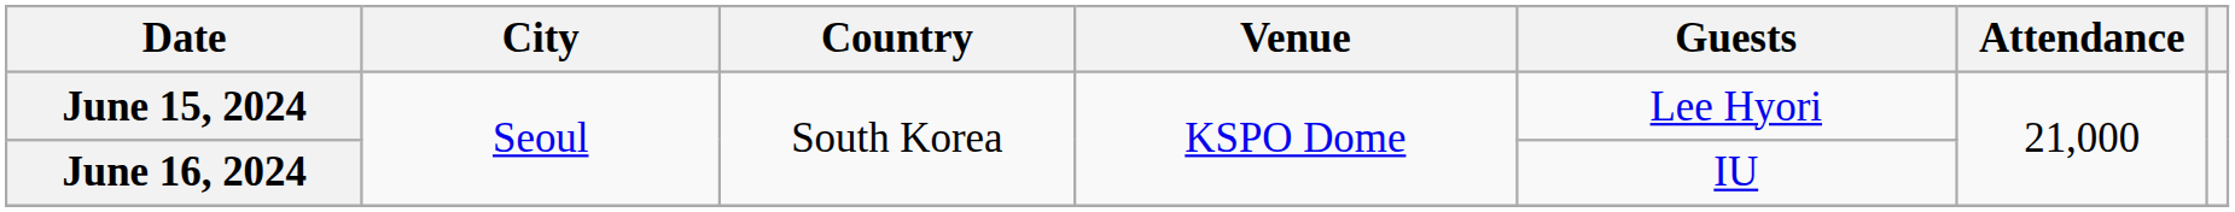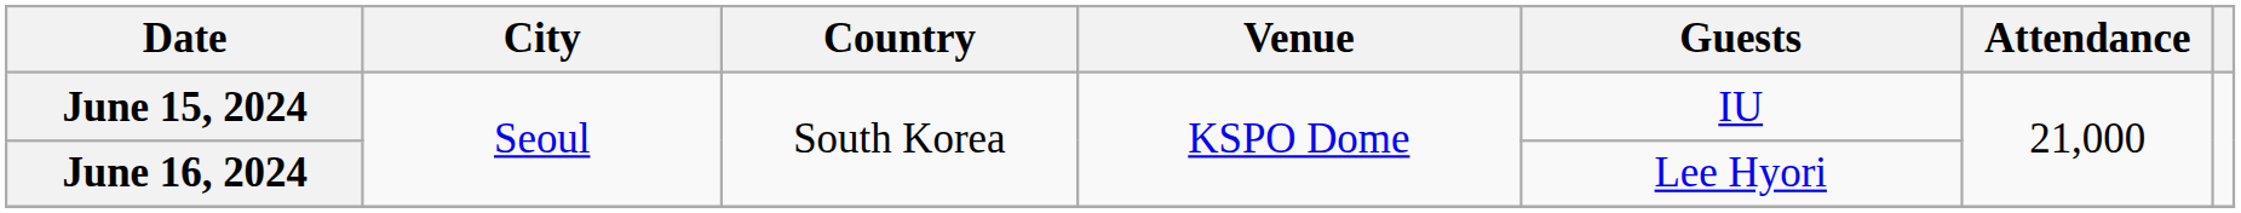June 15, 2024 | Guests: Lee Hyori -> IU
June 16, 2024 | Guests: IU -> Lee Hyori
